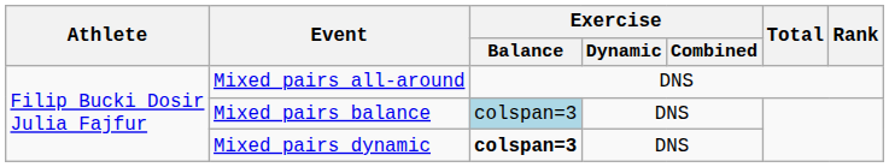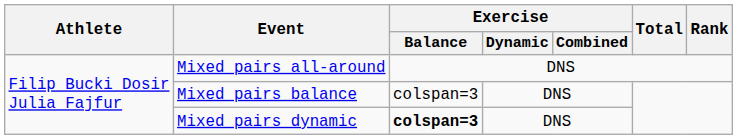Mixed pairs balance | Exercise / Balance: lightblue background -> no background
